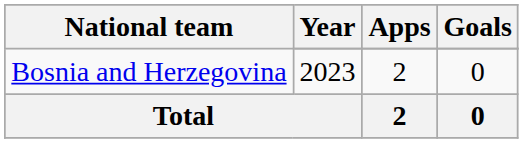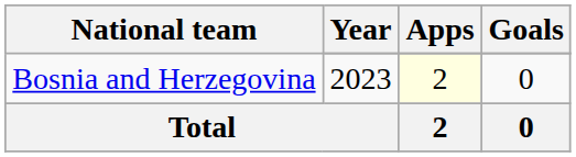2023 | Apps: no background -> lightyellow background
